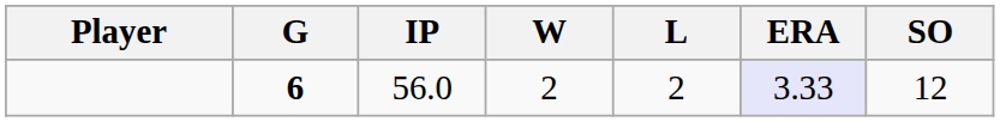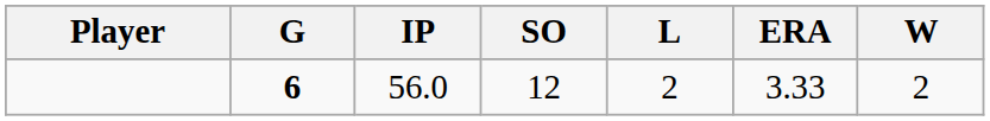columns swapped: W <-> SO
row 2 | ERA: lavender background -> no background
